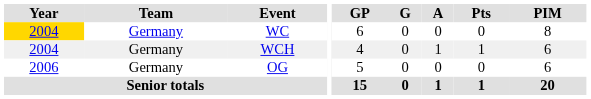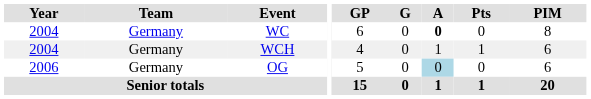WC | Year: gold background -> no background
WC | A: normal -> bold
OG | A: no background -> lightblue background
